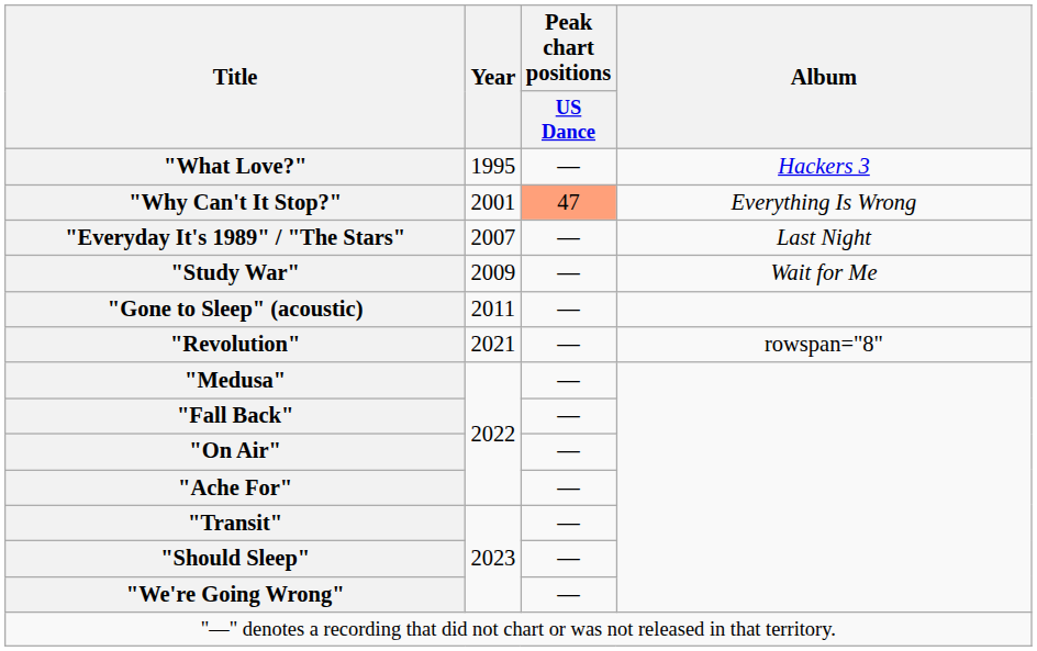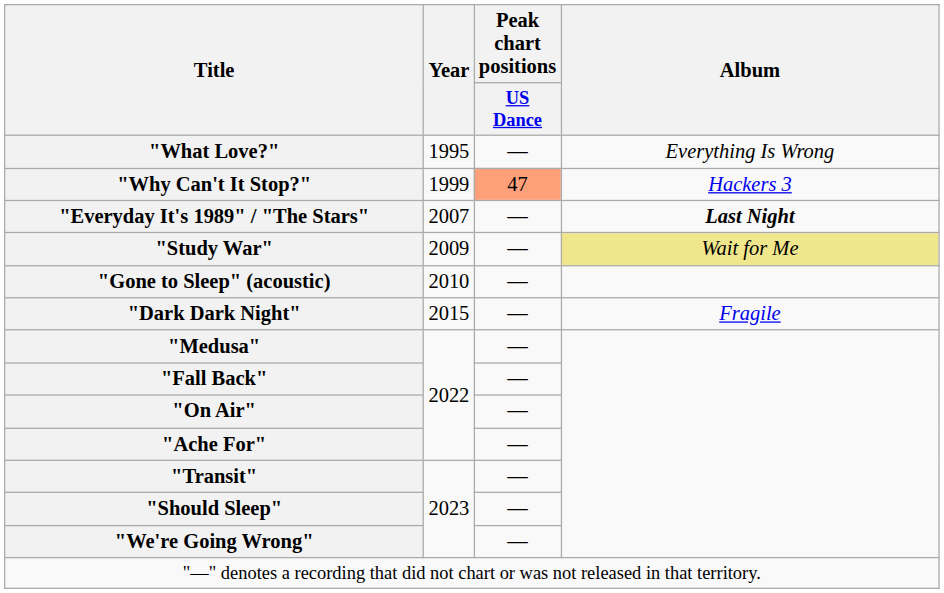"What Love?" | Album: Hackers 3 -> Everything Is Wrong
"Why Can't It Stop?" | Year: 2001 -> 1999
"Why Can't It Stop?" | Album: Everything Is Wrong -> Hackers 3
"Everyday It's 1989" / "The Stars" | Album: normal -> bold
"Study War" | Album: no background -> khaki background
"Gone to Sleep" (acoustic) | Year: 2011 -> 2010
+ row: "Dark Dark Night" | 2015 | — | Fragile
- row: "Revolution" | 2021 | — | rowspan="8"
